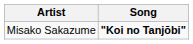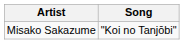Misako Sakazume | Song: bold -> normal
